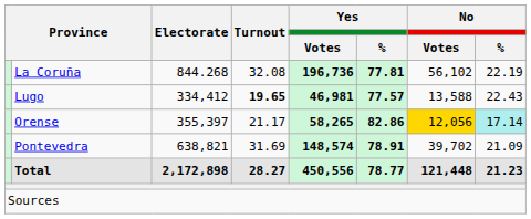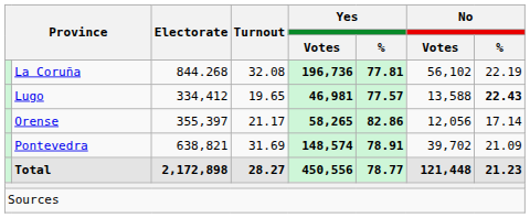Lugo | Turnout: bold -> normal
Lugo | No / %: normal -> bold
Orense | No / Votes: gold background -> no background
Orense | No / %: paleturquoise background -> no background
